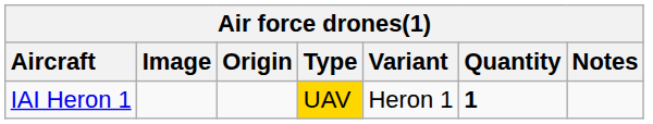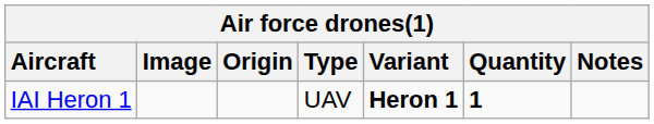IAI Heron 1 | Type: gold background -> no background
IAI Heron 1 | Variant: normal -> bold
